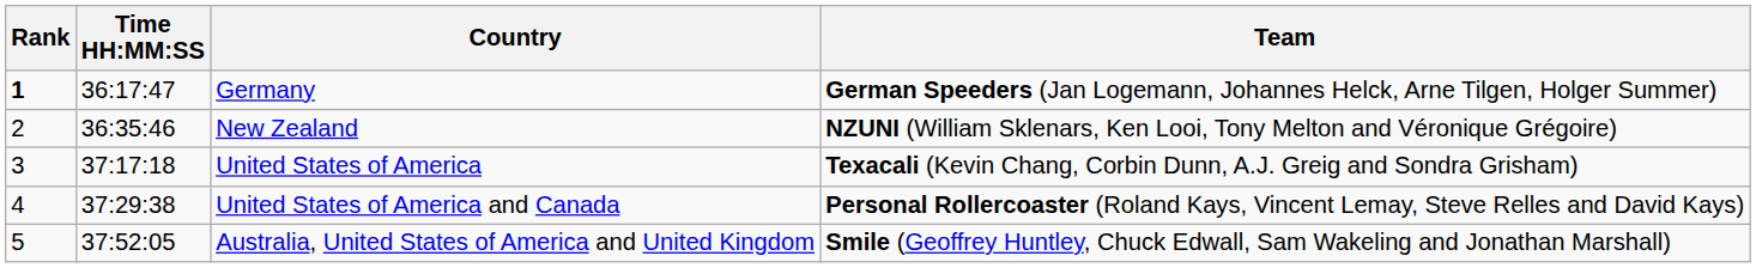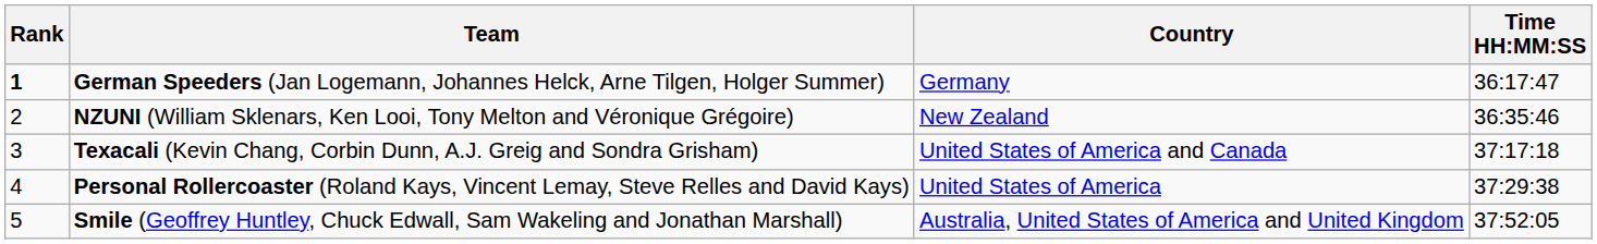columns swapped: Team <-> Time HH:MM:SS
row 4 | Country: United States of America -> United States of America and Canada
row 5 | Country: United States of America and Canada -> United States of America
